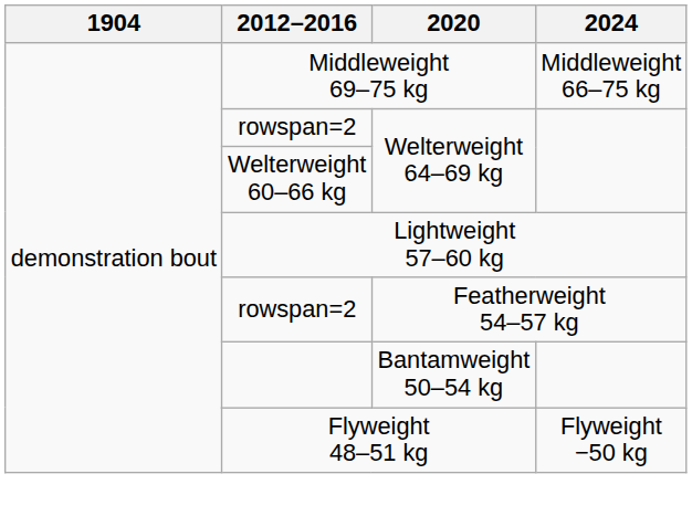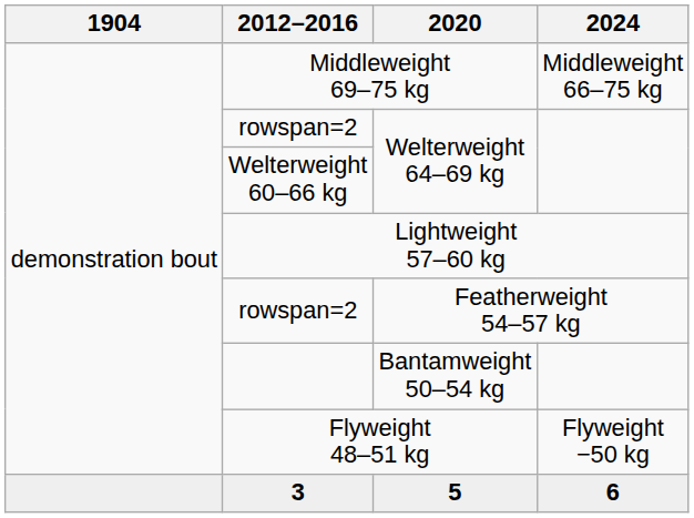+ row: 3 | 5 | 6
